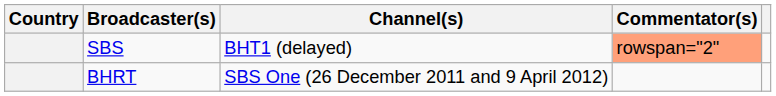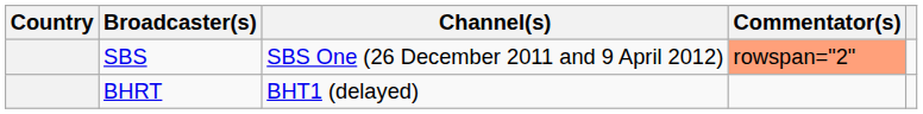SBS | Channel(s): BHT1 (delayed) -> SBS One (26 December 2011 and 9 April 2012)
BHRT | Channel(s): SBS One (26 December 2011 and 9 April 2012) -> BHT1 (delayed)
